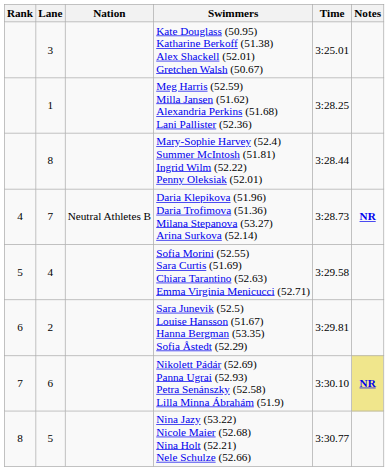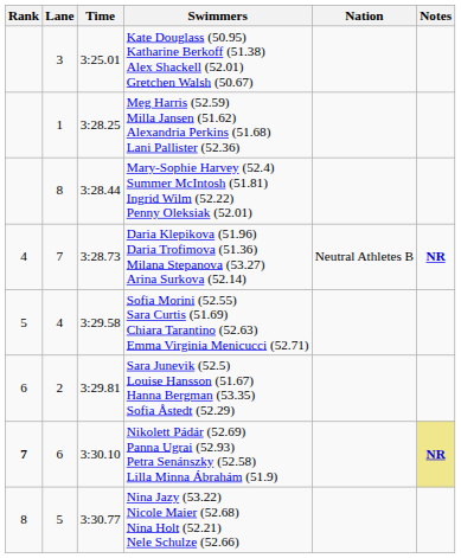columns swapped: Nation <-> Time
row 8 | Rank: normal -> bold
